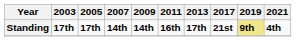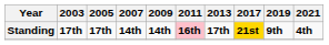Standing | 2011: no background -> pink background
Standing | 2017: no background -> gold background
Standing | 2019: khaki background -> no background
